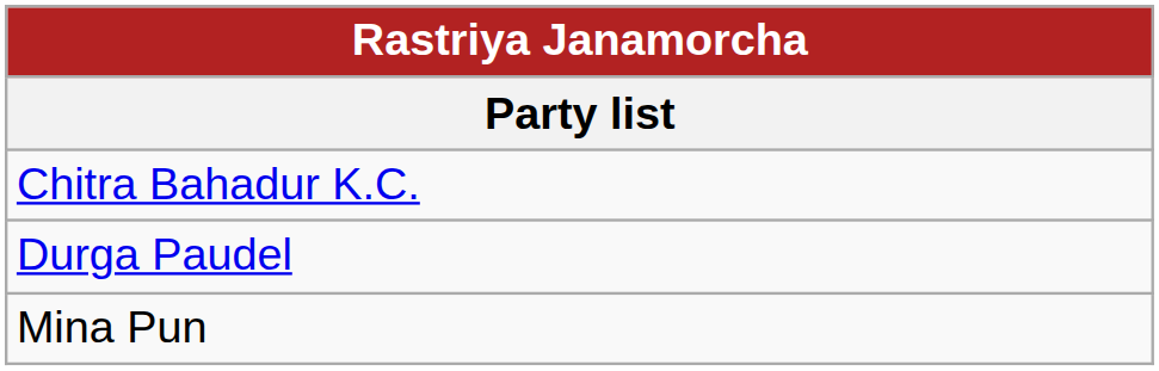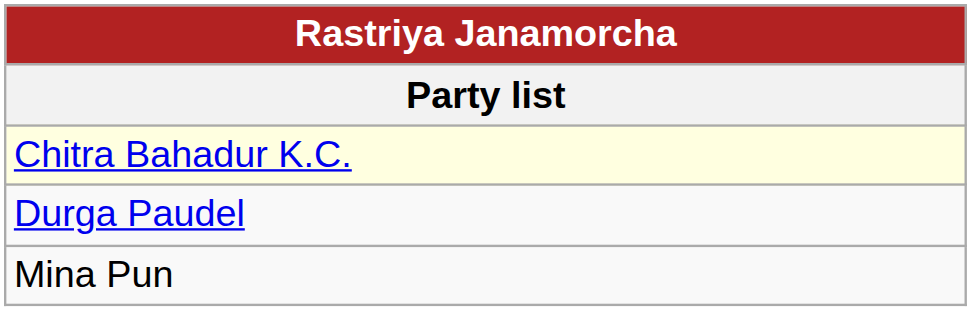row 3 | column 1: no background -> lightyellow background
